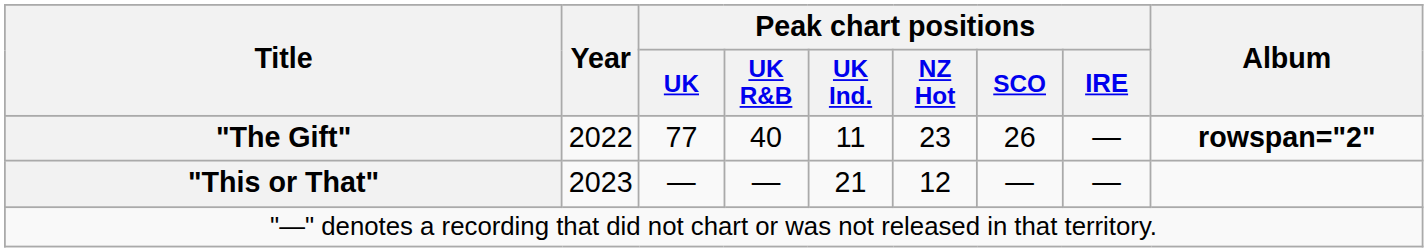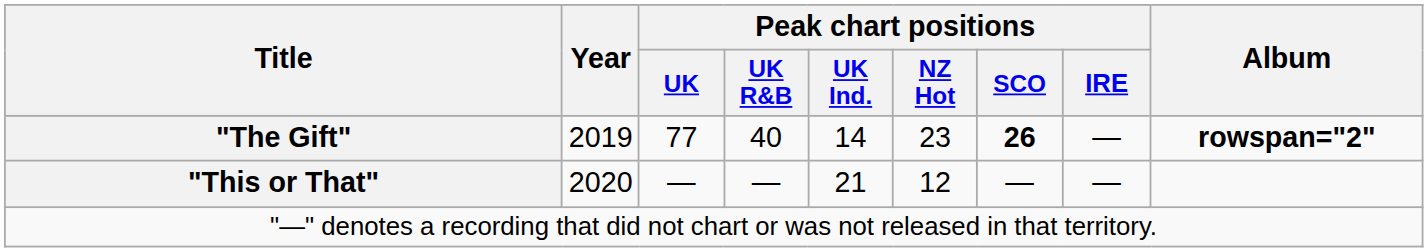"The Gift" | Year: 2022 -> 2019
"The Gift" | Peak chart positions / UK Ind.: 11 -> 14
"The Gift" | Peak chart positions / SCO: normal -> bold
"This or That" | Year: 2023 -> 2020
